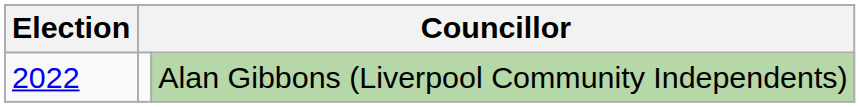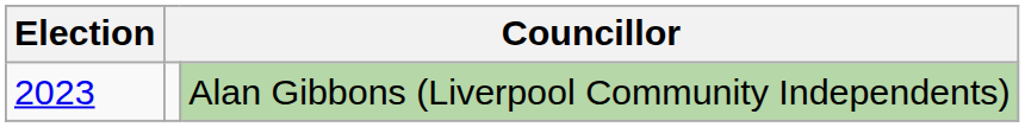Alan Gibbons (Liverpool Community Independents) | Election: 2022 -> 2023
